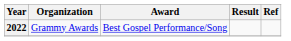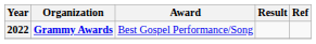2022 | Organization: normal -> bold
